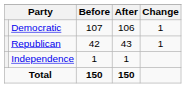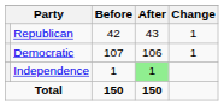rows swapped: Democratic <-> Republican
Independence | After: no background -> lightgreen background
